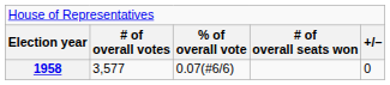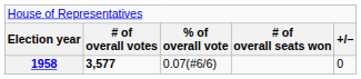1958 | column 2: normal -> bold
